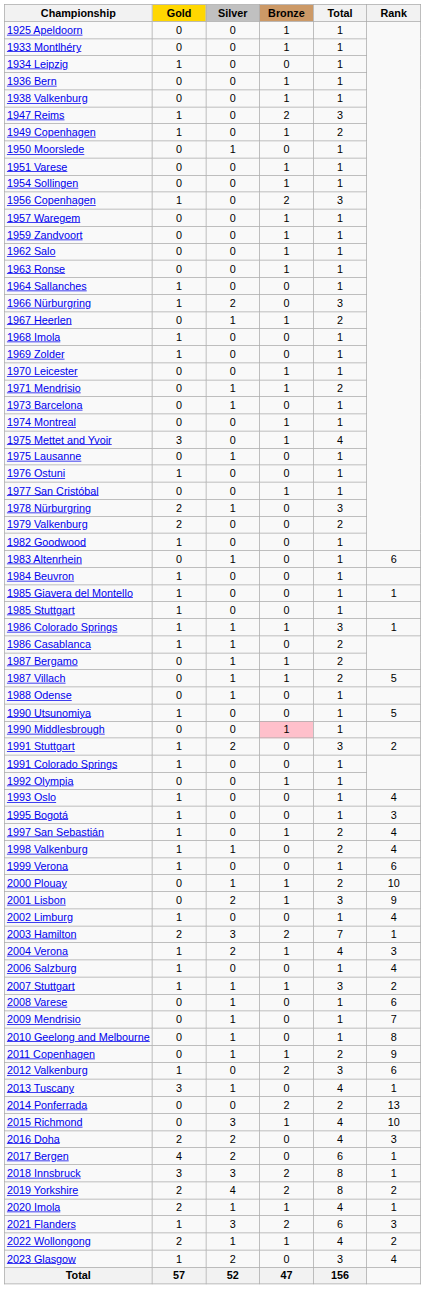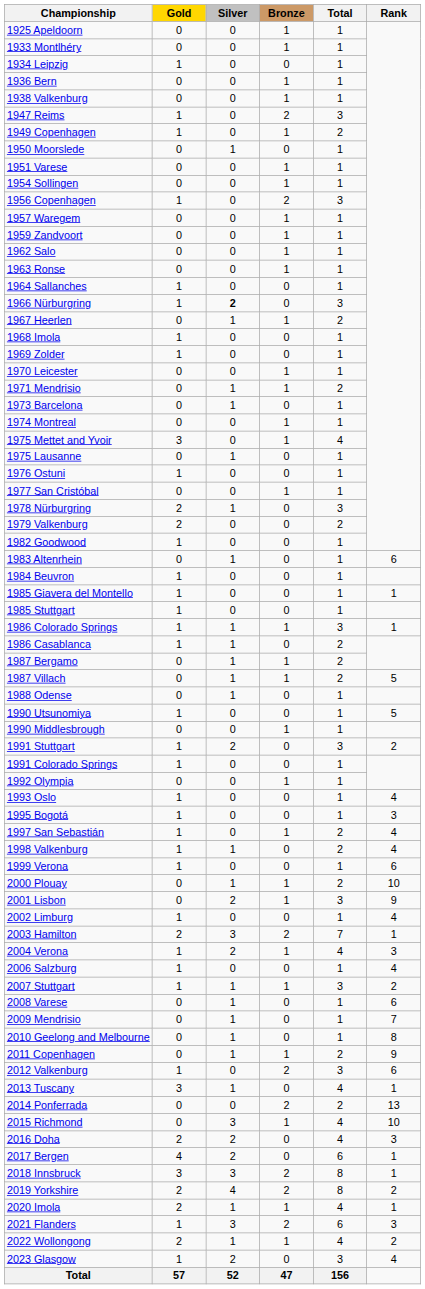1966 Nürburgring | Silver: normal -> bold
1990 Middlesbrough | Bronze: pink background -> no background
